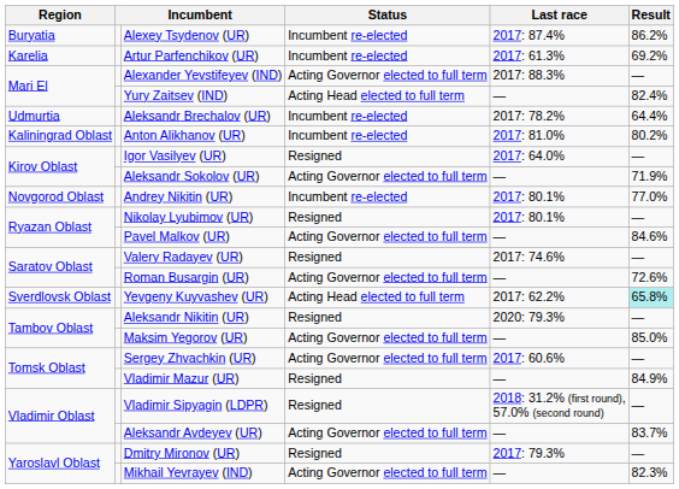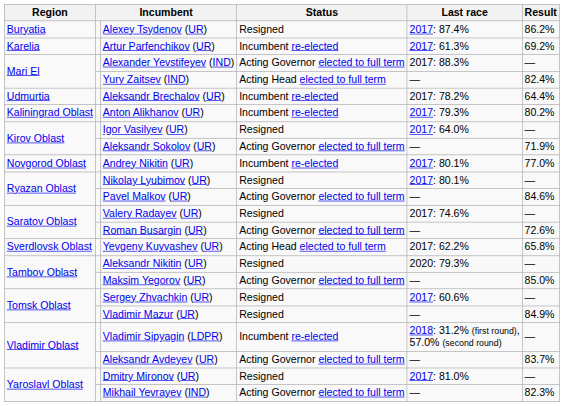Alexey Tsydenov (UR) | Status: Incumbent re-elected -> Resigned
Anton Alikhanov (UR) | Last race: 2017: 81.0% -> 2017: 79.3%
Yevgeny Kuyvashev (UR) | Result: paleturquoise background -> no background
Sergey Zhvachkin (UR) | Status: Acting Governor elected to full term -> Resigned
Vladimir Sipyagin (LDPR) | Status: Resigned -> Incumbent re-elected
Dmitry Mironov (UR) | Last race: 2017: 79.3% -> 2017: 81.0%
